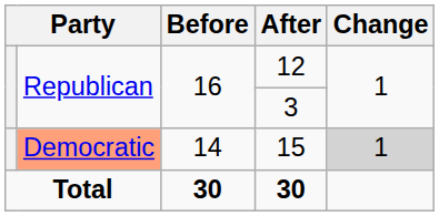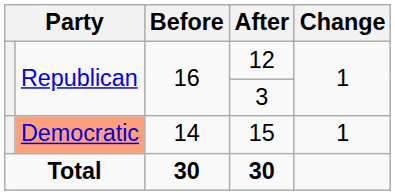15 | Change: lightgrey background -> no background
